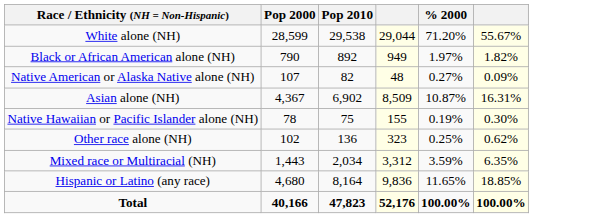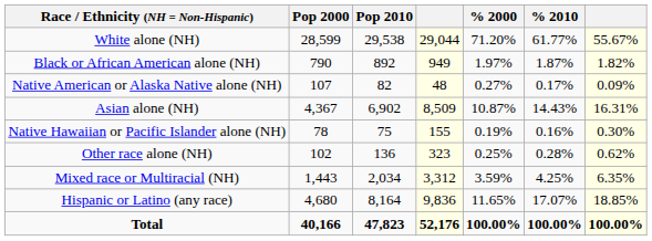+ column: % 2010 | 61.77% | 1.87% | 0.17% | 14.43% | 0.16% | 0.28% | 4.25% | 17.07% | 100.00%
